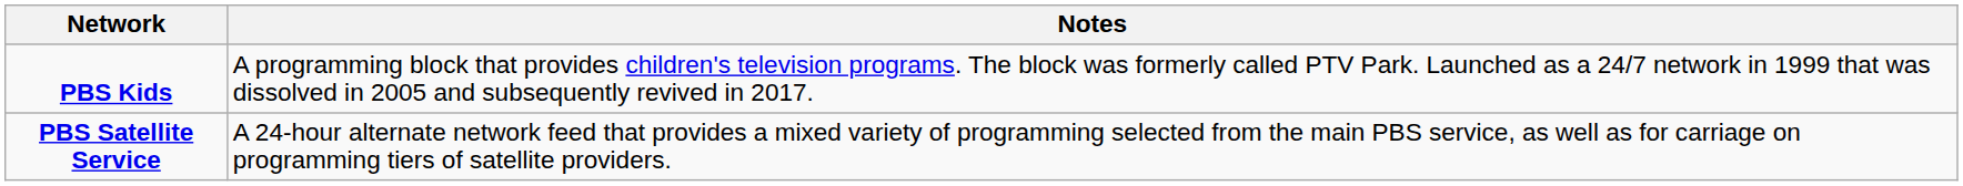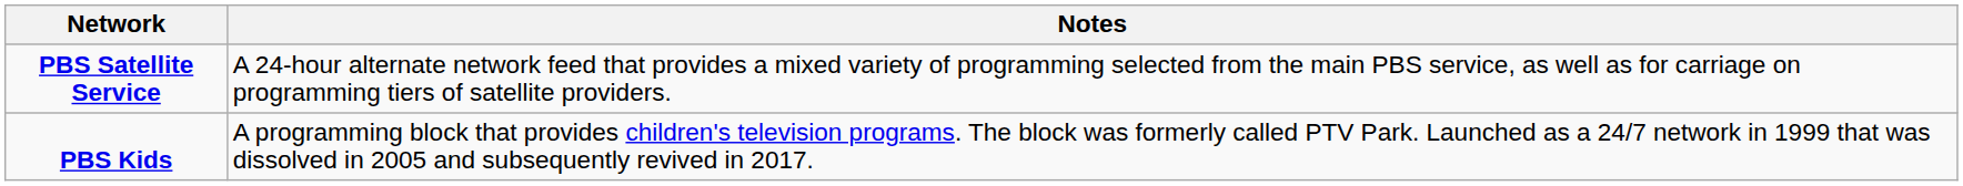rows swapped: PBS Kids <-> PBS Satellite Service
